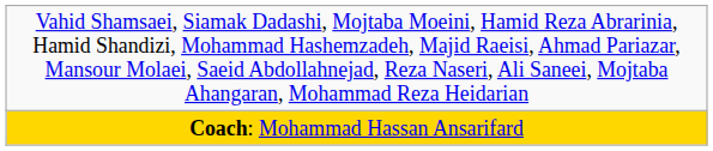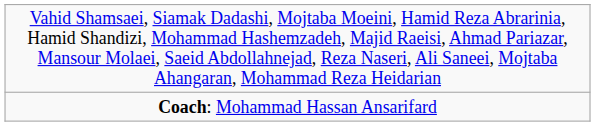row 2 | column 1: gold background -> no background
